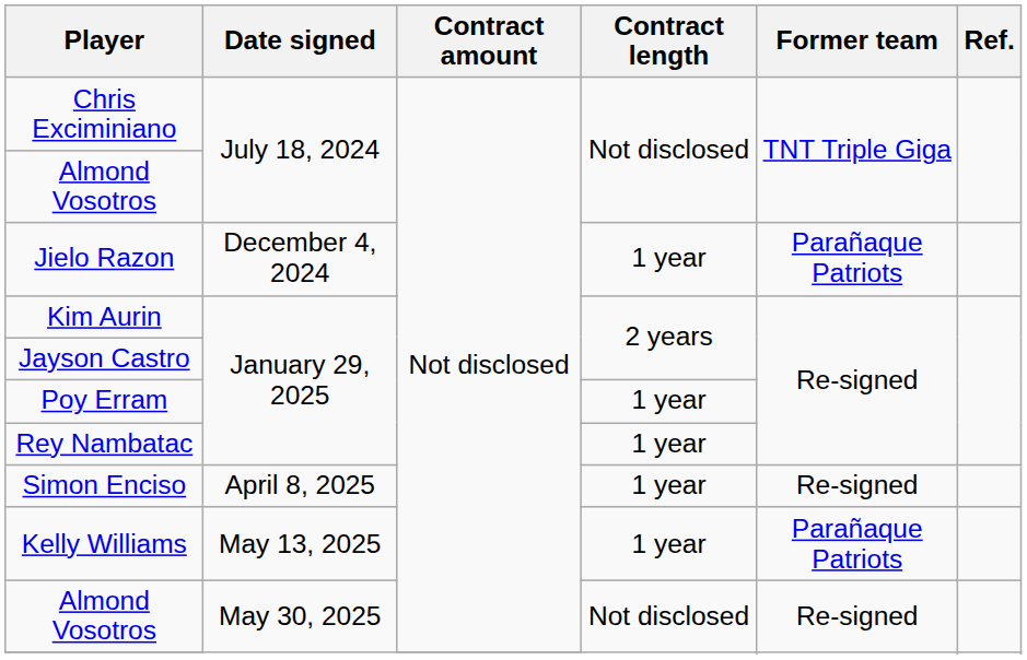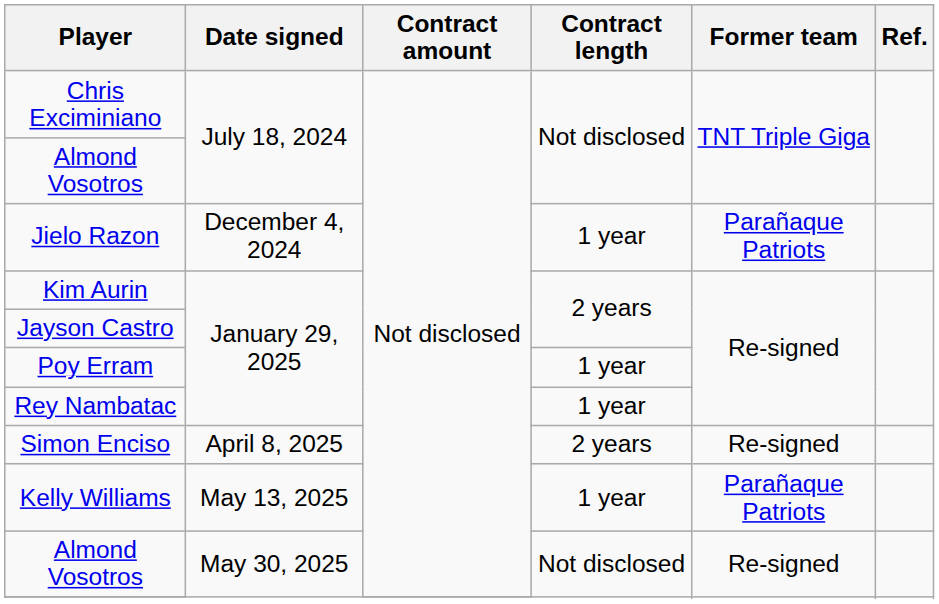Simon Enciso | Contract length: 1 year -> 2 years
